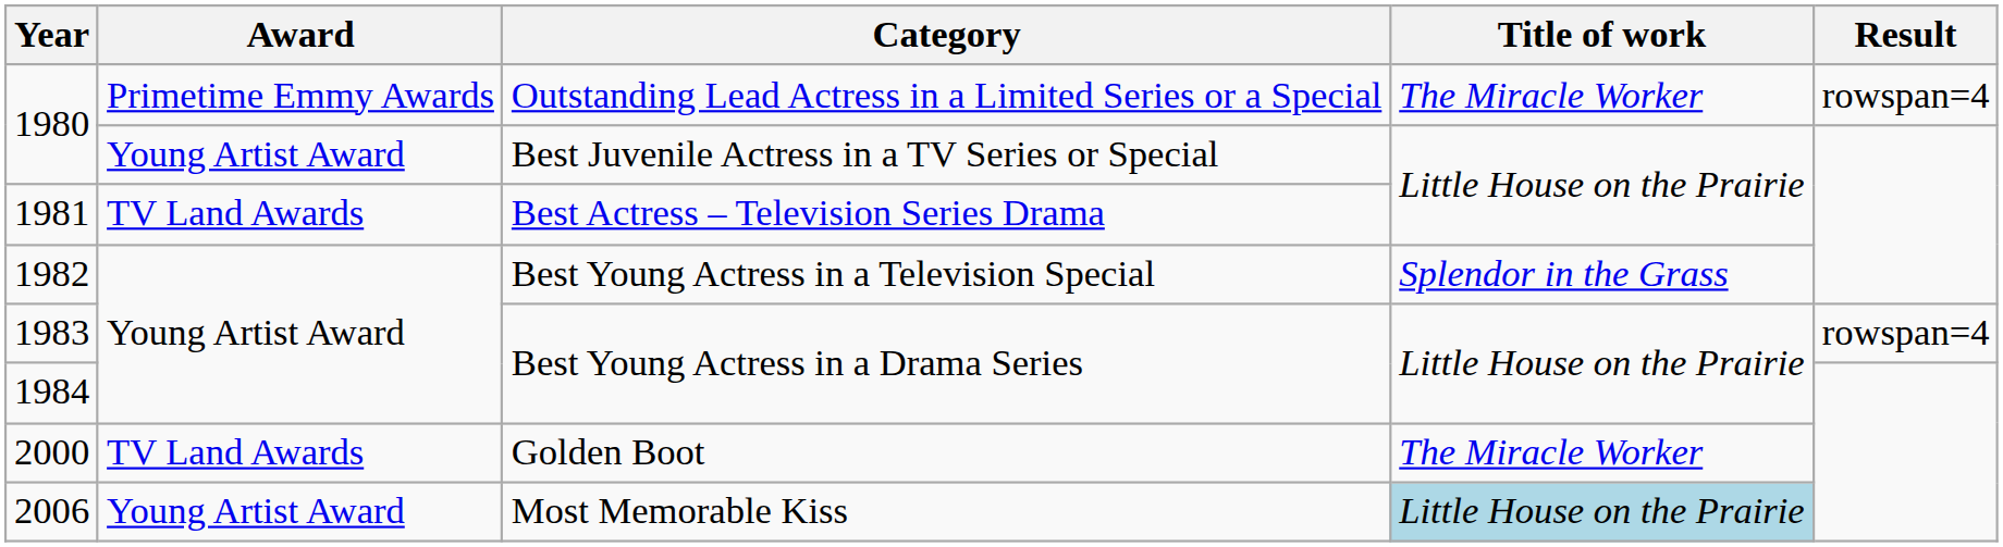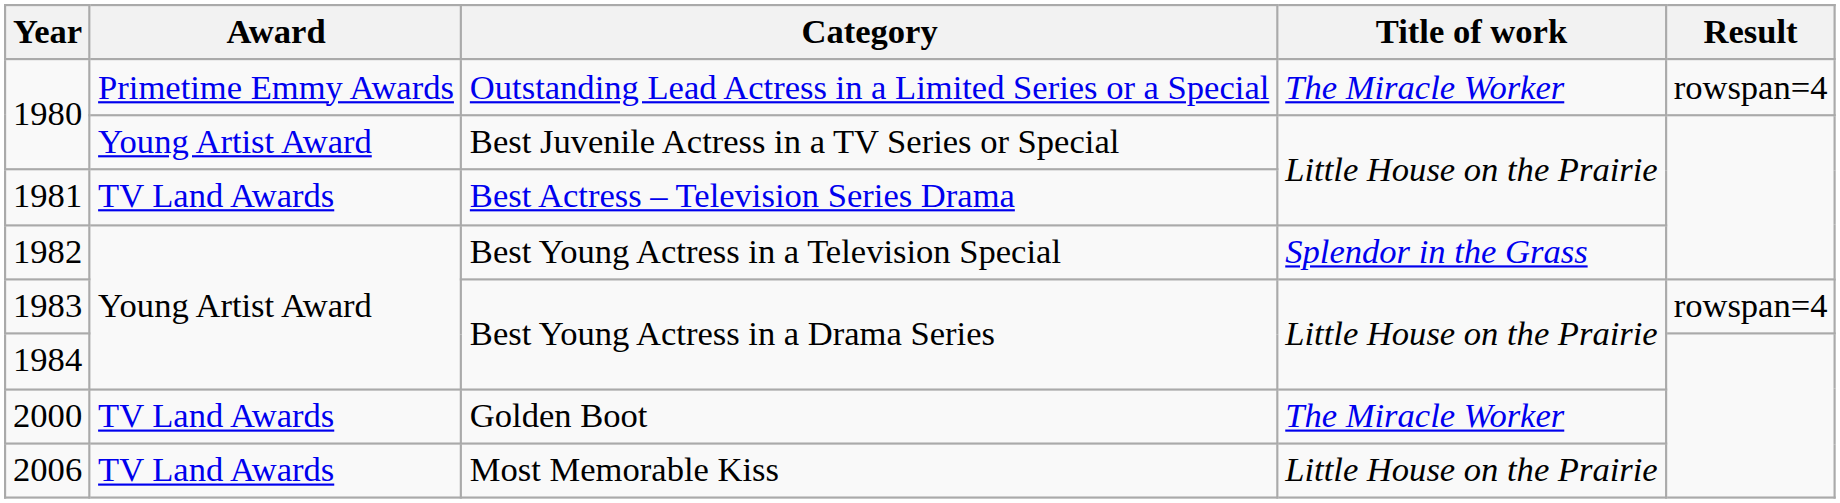2006 | Award: Young Artist Award -> TV Land Awards
2006 | Title of work: lightblue background -> no background
